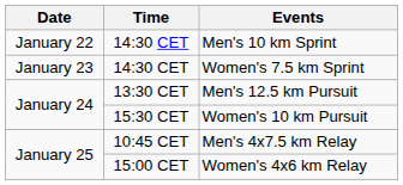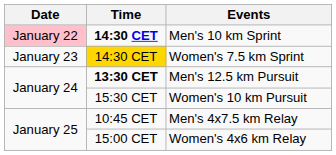Men's 10 km Sprint | Date: no background -> pink background
Men's 10 km Sprint | Time: normal -> bold
Women's 7.5 km Sprint | Time: no background -> gold background
Men's 12.5 km Pursuit | Time: normal -> bold
